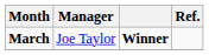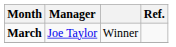March | column 3: bold -> normal
